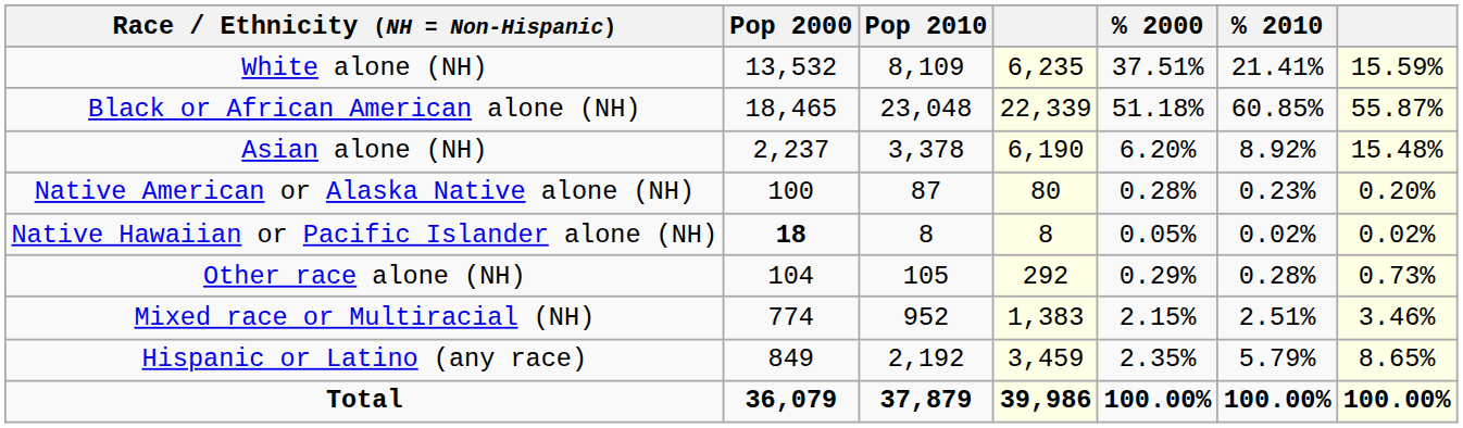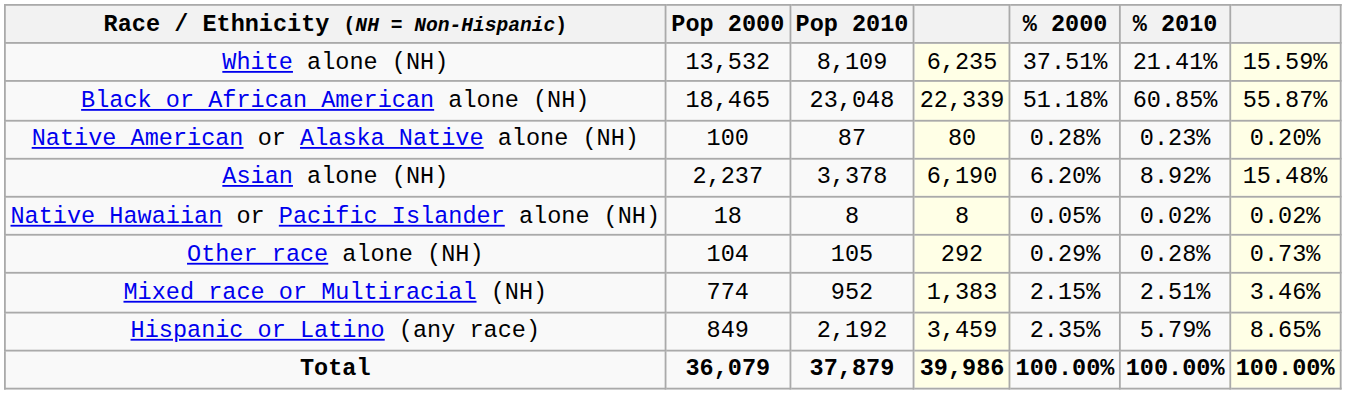rows swapped: Native American or Alaska Native alone (NH) <-> Asian alone (NH)
Native Hawaiian or Pacific Islander alone (NH) | Pop 2000: bold -> normal
